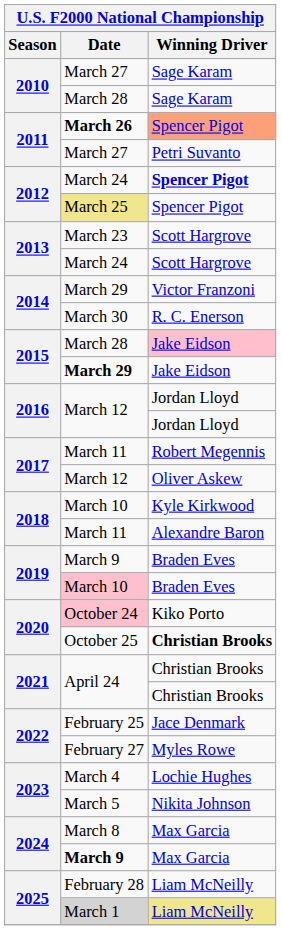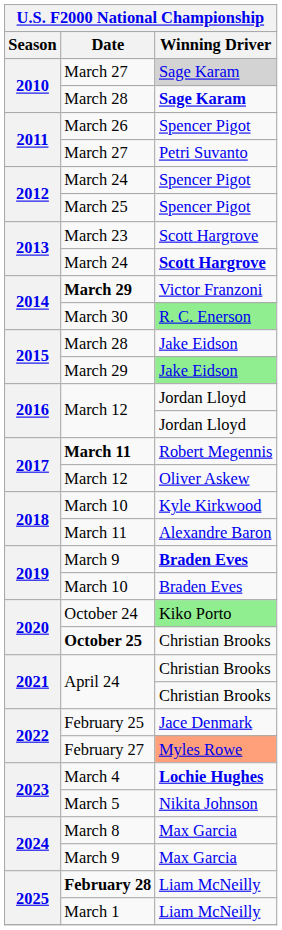March 27 / Sage Karam | Winning Driver: no background -> lightgrey background
March 28 / Sage Karam | Winning Driver: normal -> bold
March 26 | Date: bold -> normal
March 26 | Winning Driver: lightsalmon background -> no background
March 24 / Spencer Pigot | Winning Driver: bold -> normal
March 25 | Date: khaki background -> no background
March 24 / Scott Hargrove | Winning Driver: normal -> bold
March 29 / Victor Franzoni | Date: normal -> bold
March 30 | Winning Driver: no background -> lightgreen background
March 28 / Jake Eidson | Winning Driver: pink background -> no background
March 29 / Jake Eidson | Date: bold -> normal
March 29 / Jake Eidson | Winning Driver: no background -> lightgreen background
March 11 / Robert Megennis | Date: normal -> bold
March 9 / Braden Eves | Winning Driver: normal -> bold
March 10 / Braden Eves | Date: pink background -> no background
October 24 | Date: pink background -> no background
October 24 | Winning Driver: no background -> lightgreen background
October 25 | Date: normal -> bold
October 25 | Winning Driver: bold -> normal
February 27 | Winning Driver: no background -> lightsalmon background
March 4 | Winning Driver: normal -> bold
March 9 / Max Garcia | Date: bold -> normal
February 28 | Date: normal -> bold
March 1 | Date: lightgrey background -> no background
March 1 | Winning Driver: khaki background -> no background
